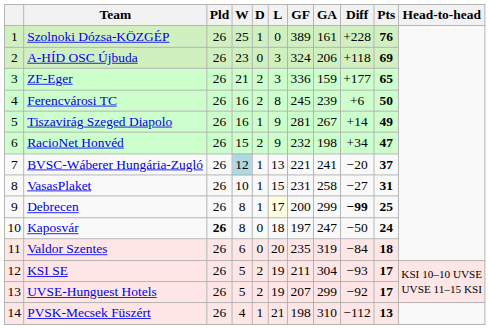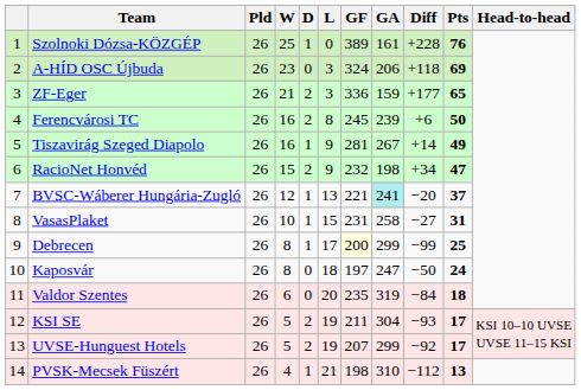BVSC-Wáberer Hungária-Zugló | W: lightblue background -> no background
BVSC-Wáberer Hungária-Zugló | GA: no background -> paleturquoise background
Debrecen | L: lightyellow background -> no background
Debrecen | GF: no background -> lightyellow background
Debrecen | Diff: bold -> normal
Kaposvár | Pld: bold -> normal
